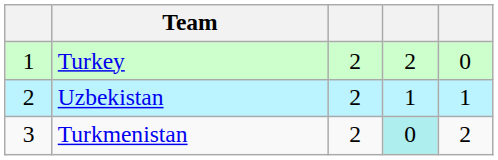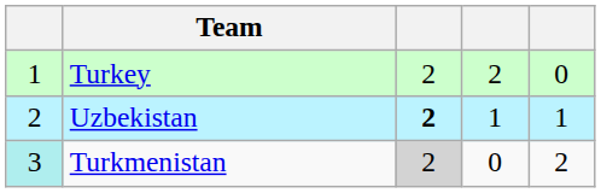Uzbekistan | column 3: normal -> bold
Turkmenistan | column 1: no background -> paleturquoise background
Turkmenistan | column 3: no background -> lightgrey background
Turkmenistan | column 4: paleturquoise background -> no background
